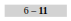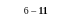row 1 | column 1: lightgrey background -> no background
